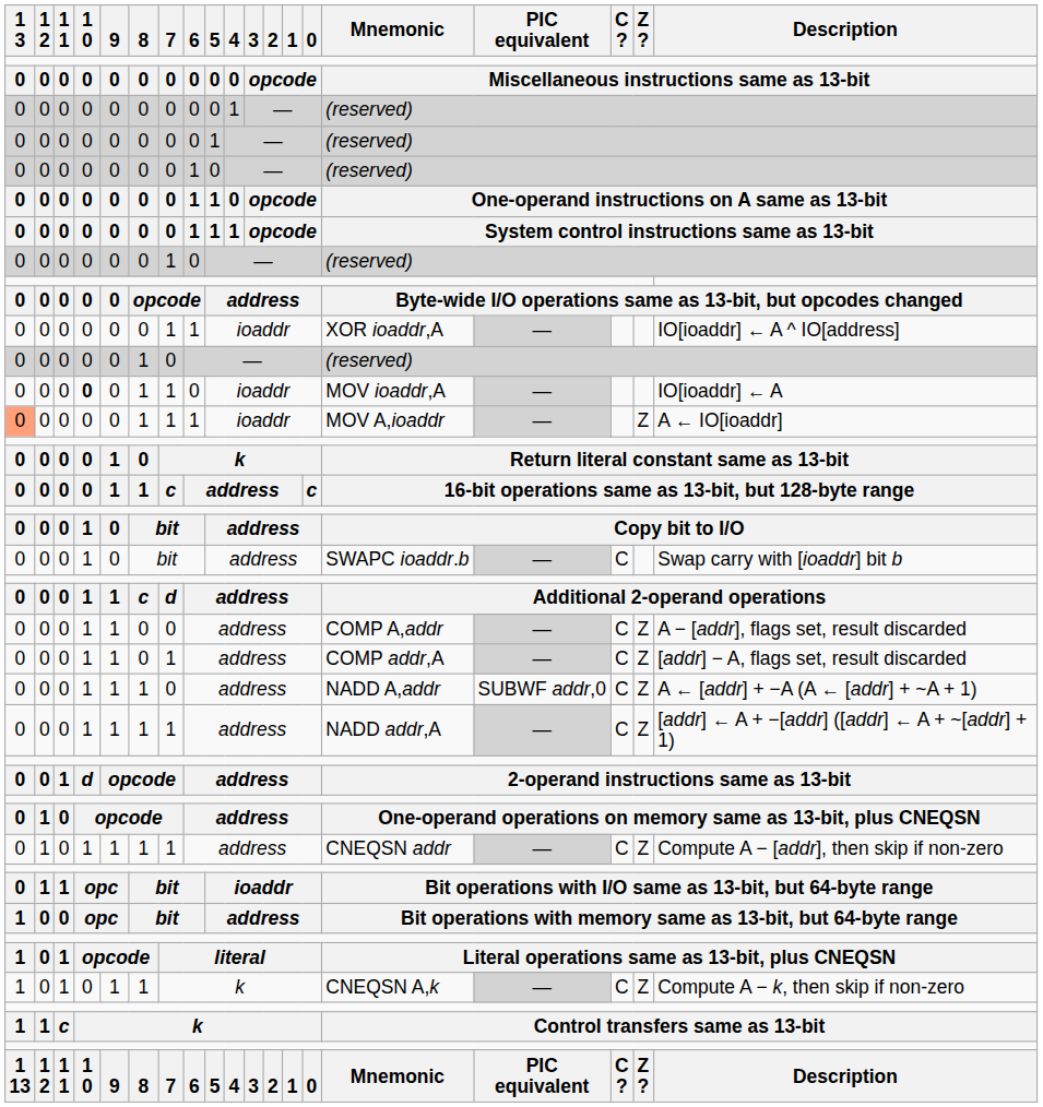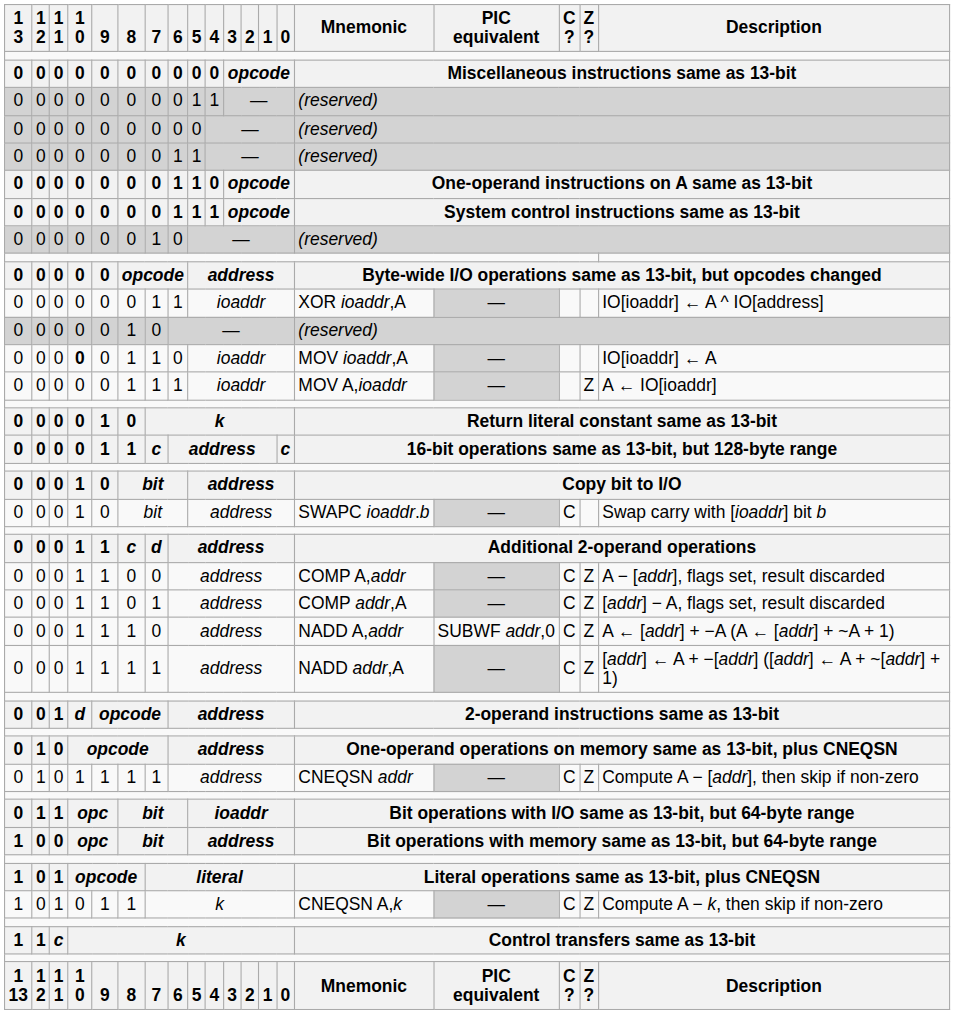row 4 | 5: 0 -> 1
row 5 | 5: 1 -> 0
row 6 | 5: 0 -> 1
row 15 | 1 3: lightsalmon background -> no background
